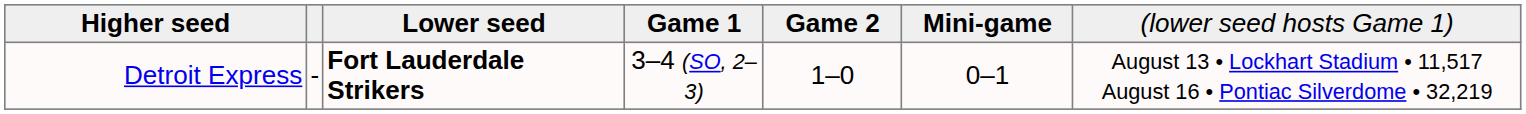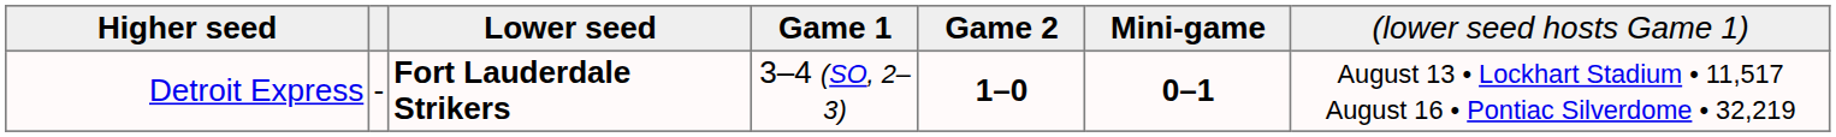Detroit Express | column 5: normal -> bold
Detroit Express | column 6: normal -> bold
